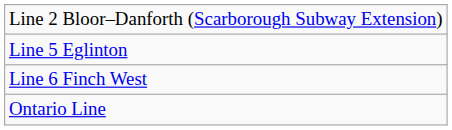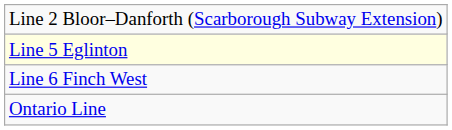row 2 | column 1: no background -> lightyellow background
